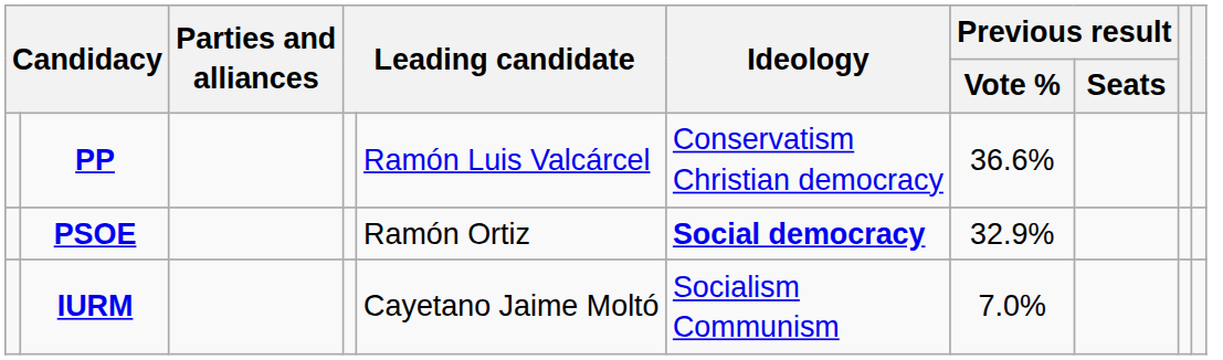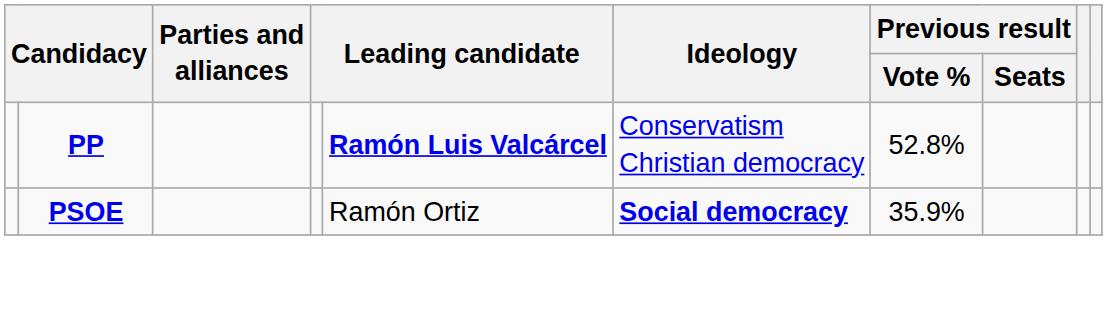PP | column 5: normal -> bold
PP | Previous result / Vote %: 36.6% -> 52.8%
PSOE | Previous result / Vote %: 32.9% -> 35.9%
- row: IURM | Cayetano Jaime Moltó | Socialism Communism | 7.0%
